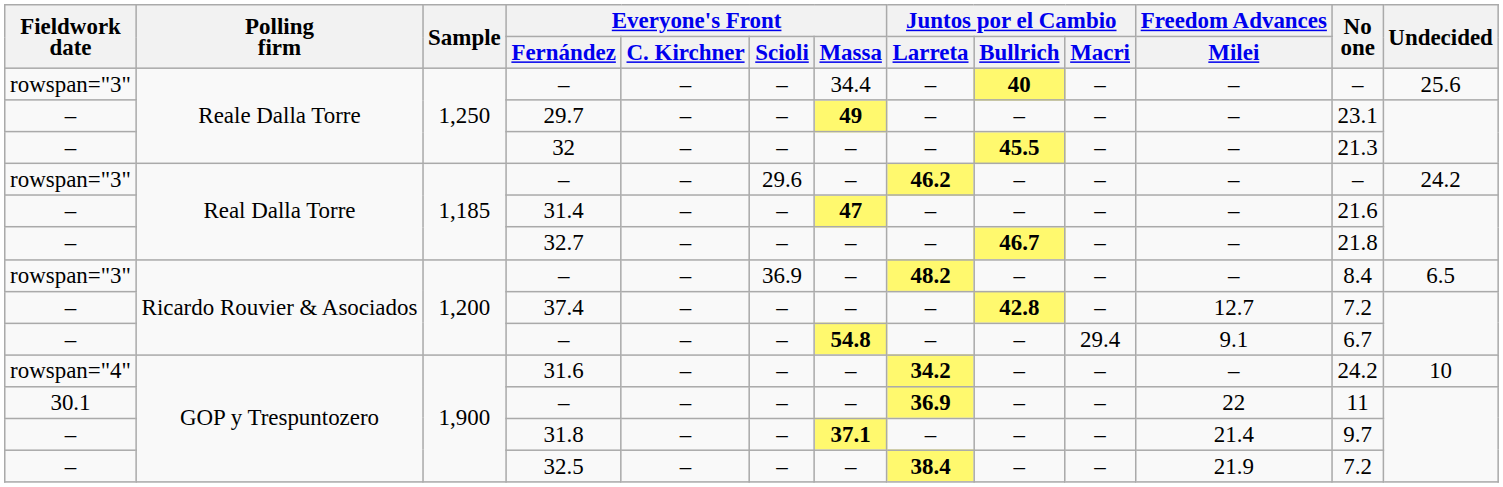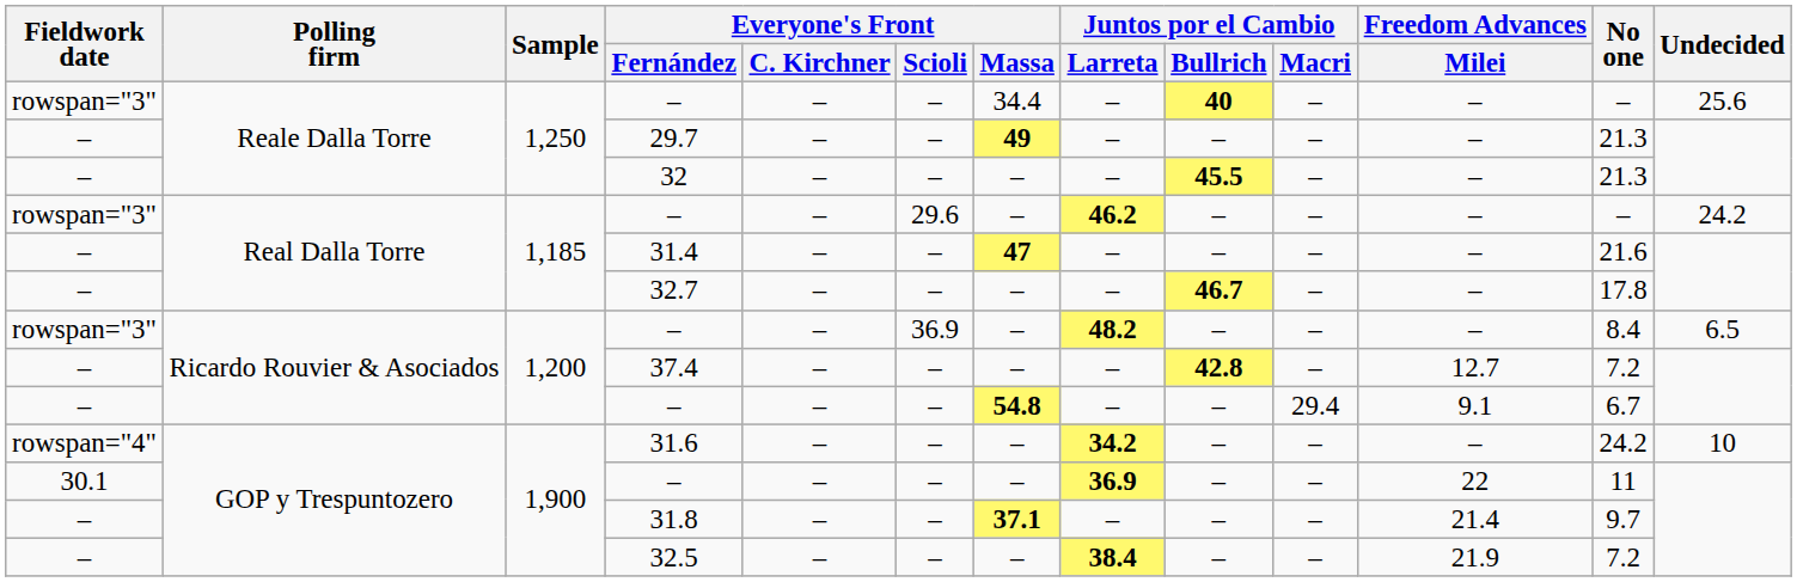29.7 | No one: 23.1 -> 21.3
32.7 | No one: 21.8 -> 17.8
